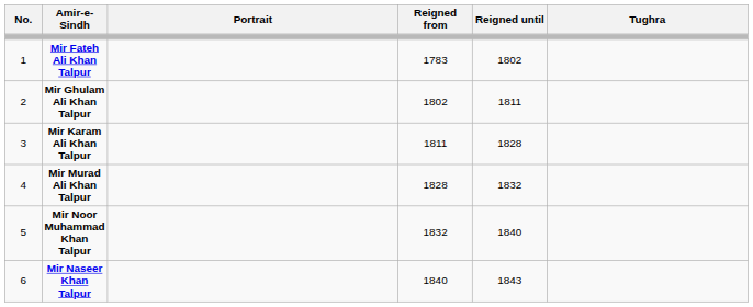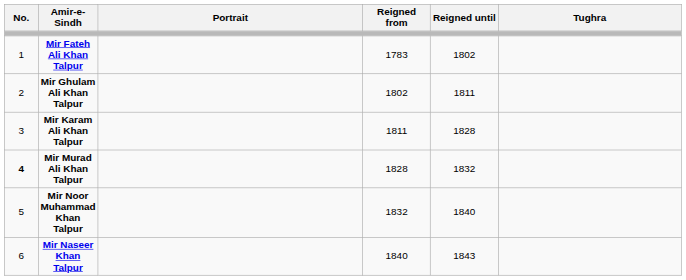Mir Murad Ali Khan Talpur | No.: normal -> bold
